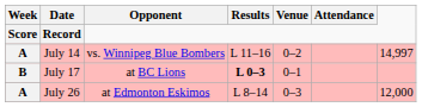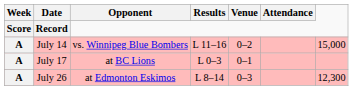July 14 | column 7: 14,997 -> 15,000
July 17 | Week / Score: B -> A
July 17 | Results: bold -> normal
July 26 | column 7: 12,000 -> 12,300
